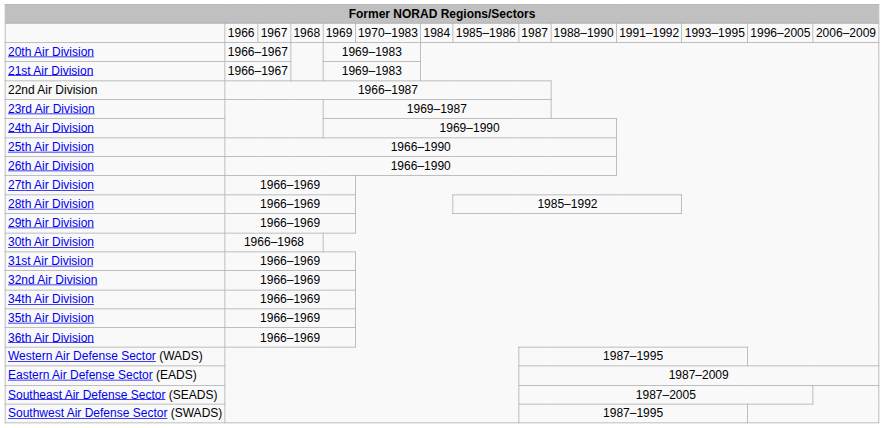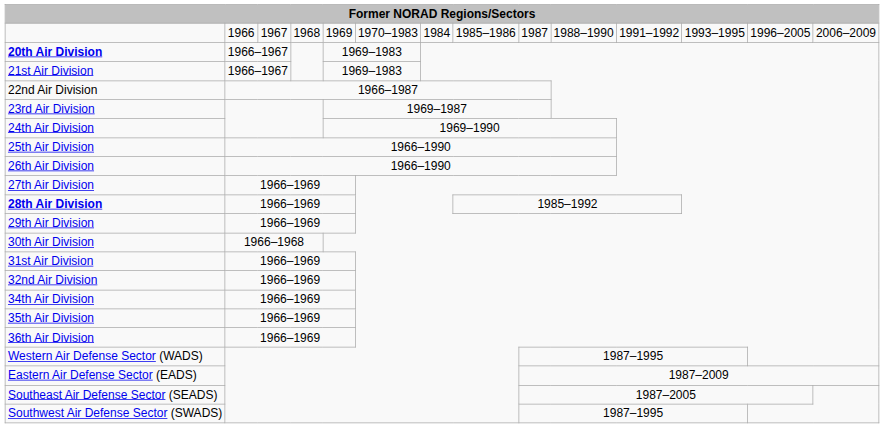20th Air Division | column 1: normal -> bold
28th Air Division | column 1: normal -> bold
